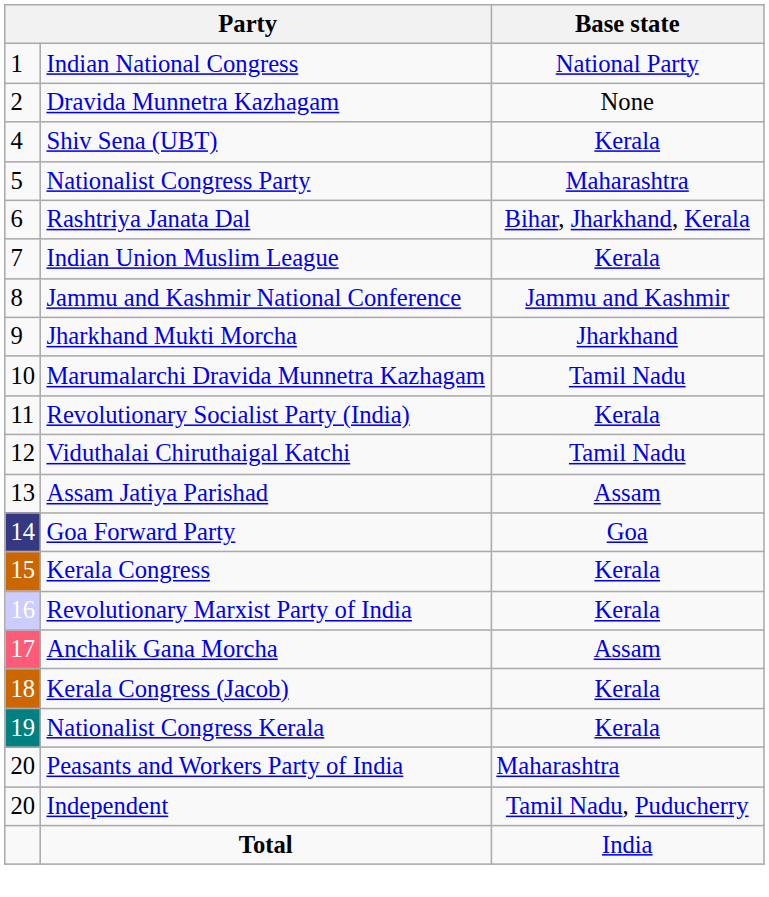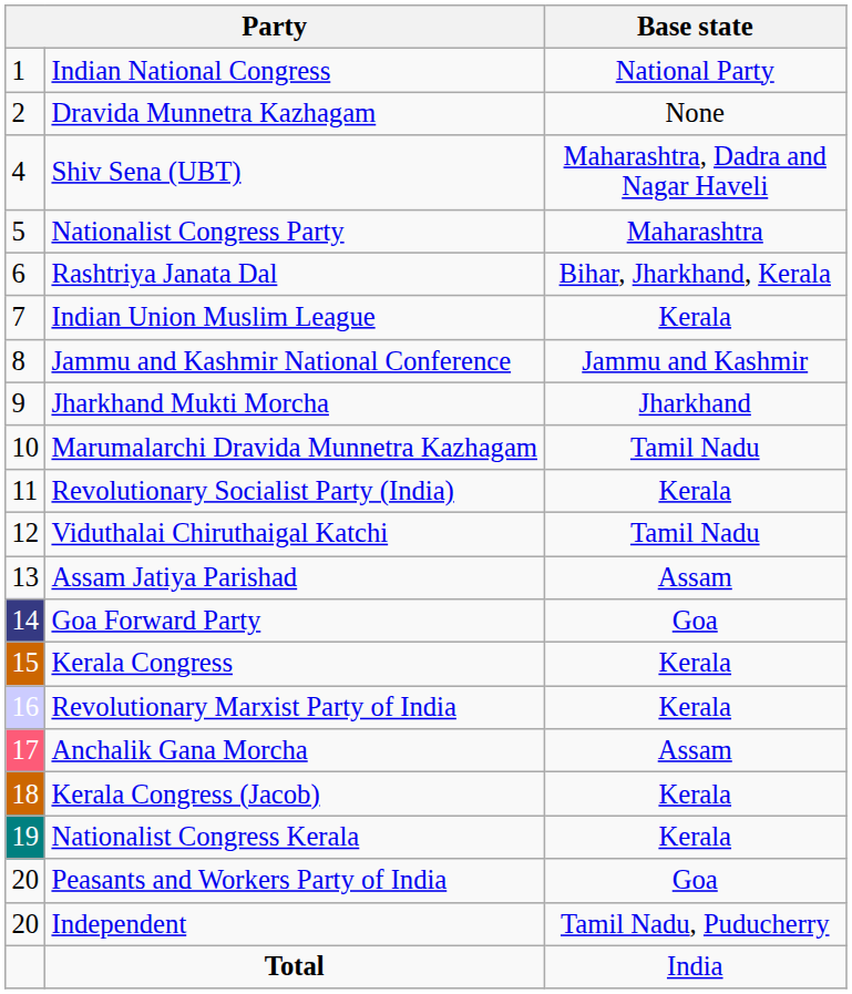Shiv Sena (UBT) | Base state: Kerala -> Maharashtra, Dadra and Nagar Haveli
Peasants and Workers Party of India | Base state: Maharashtra -> Goa
